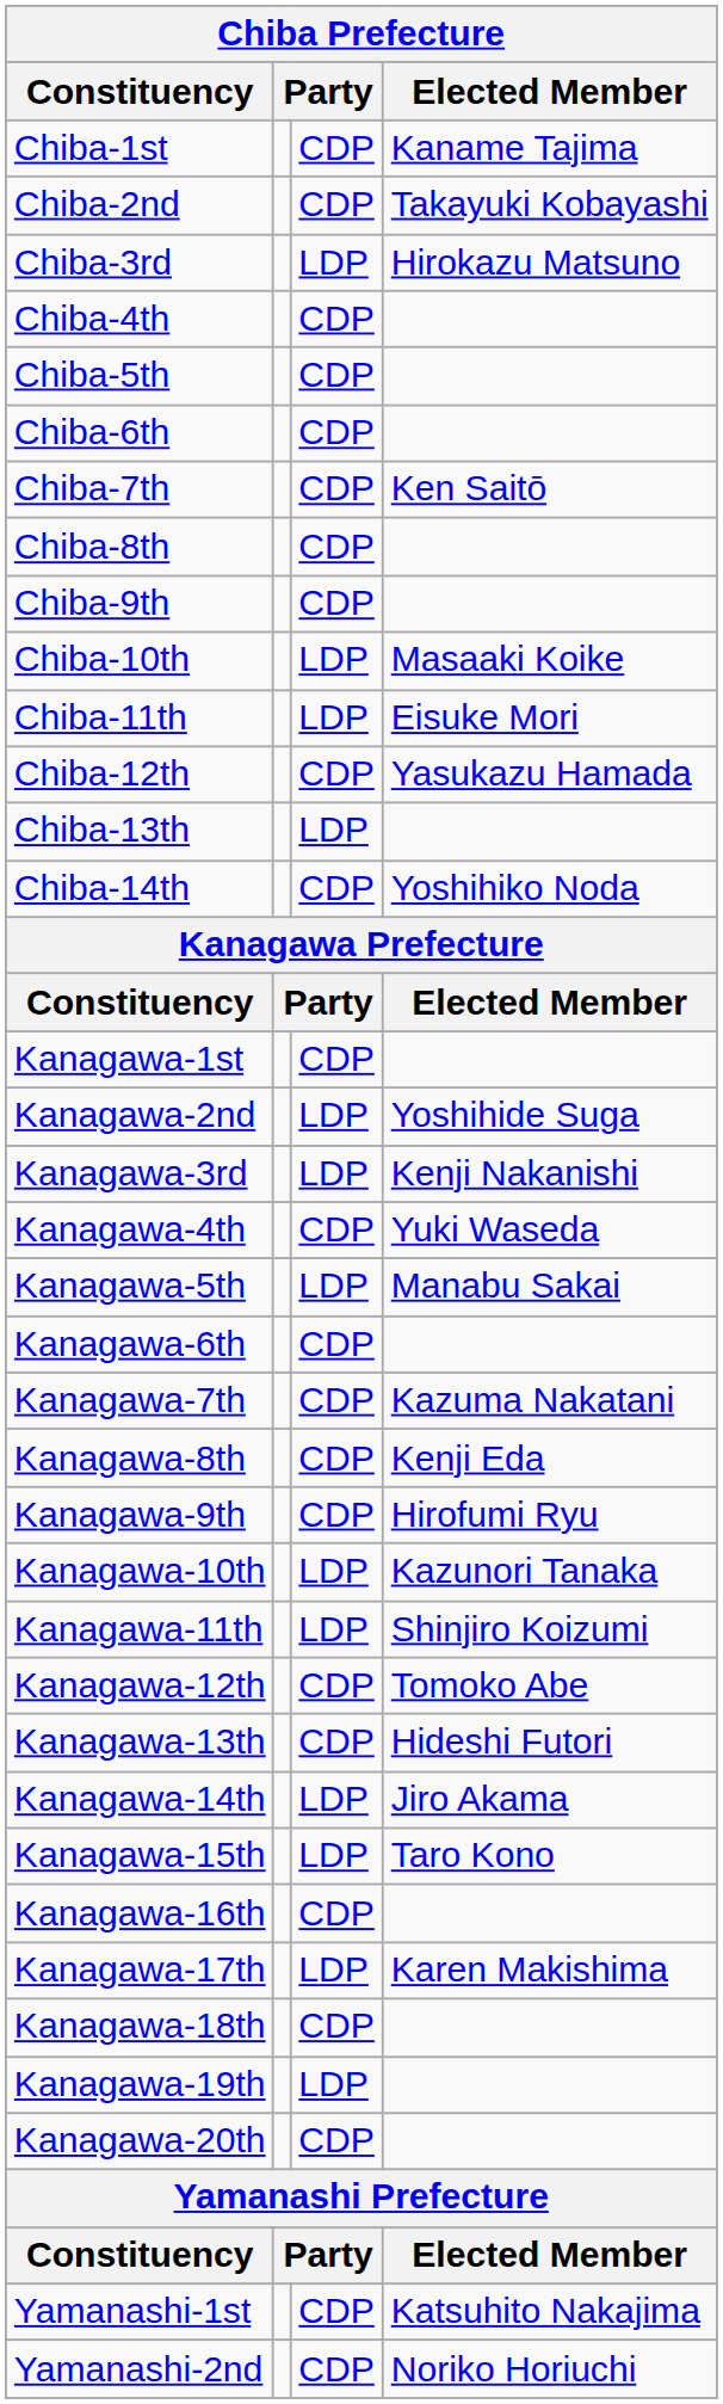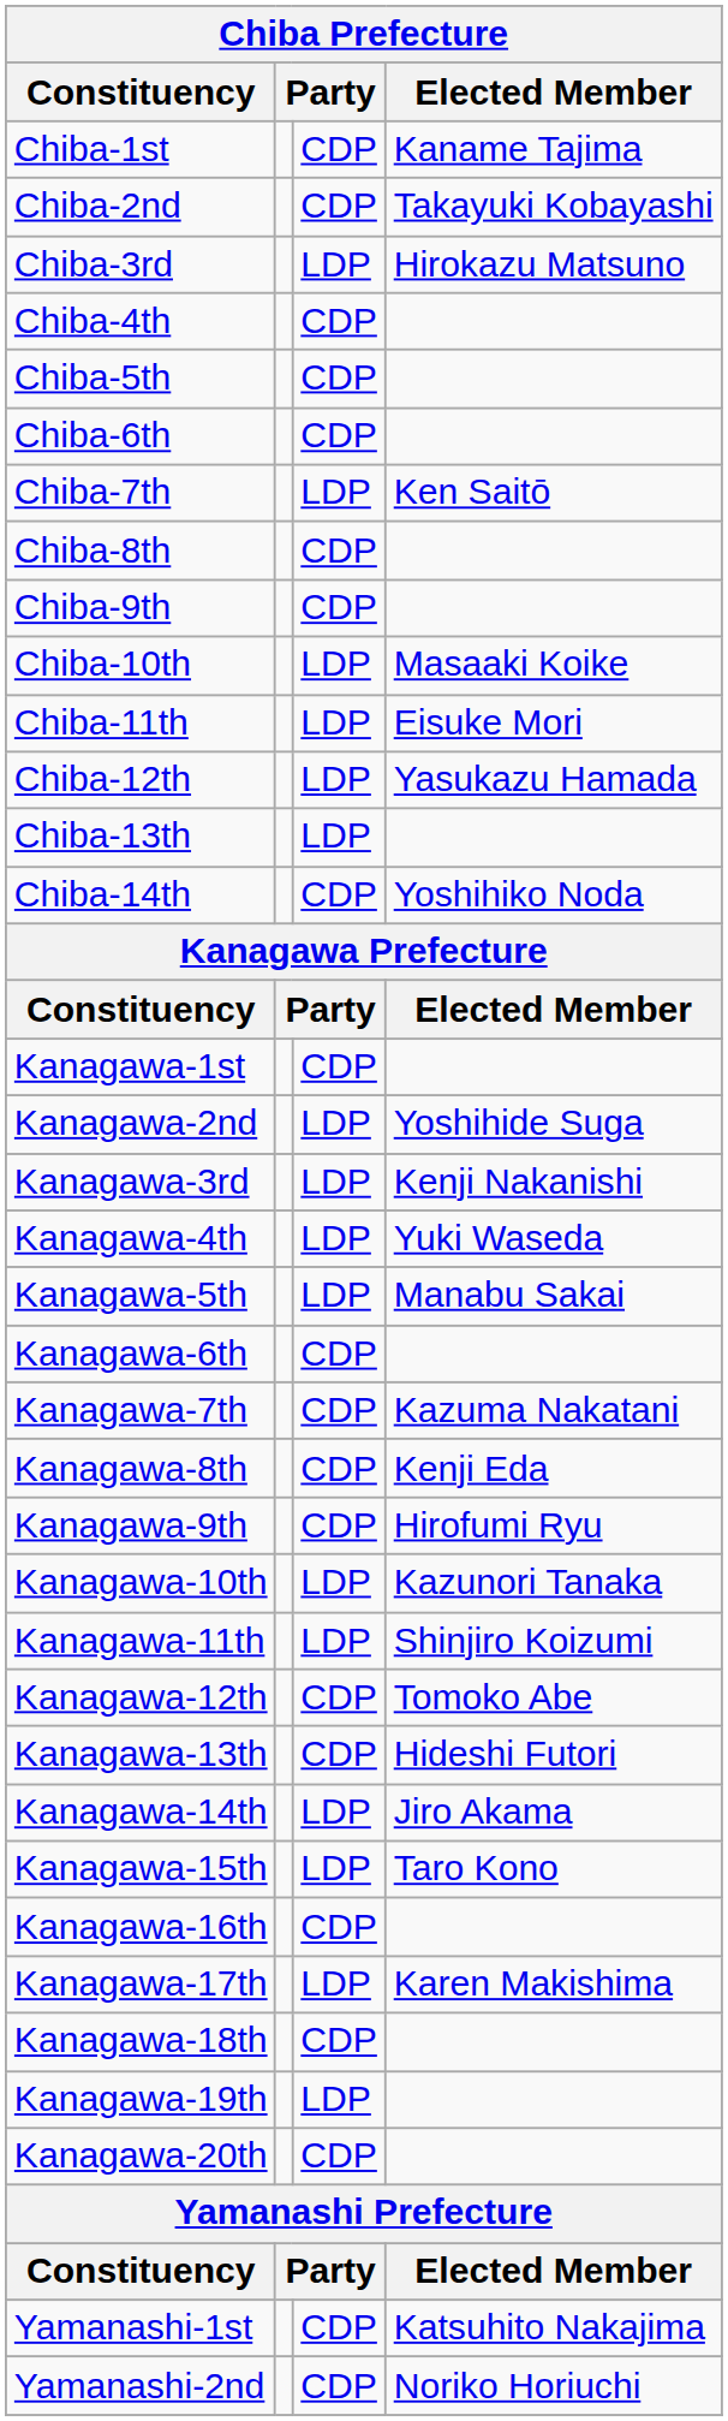Chiba-7th | column 3: CDP -> LDP
Chiba-12th | column 3: CDP -> LDP
Kanagawa-4th | column 3: CDP -> LDP
